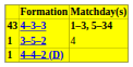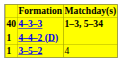4–3–3 | column 1: 43 -> 40
rows swapped: 3–5–2 <-> 4–4–2 (D)
